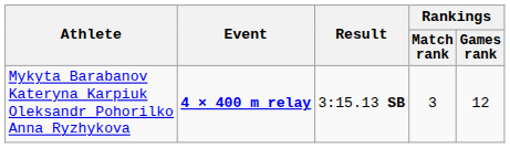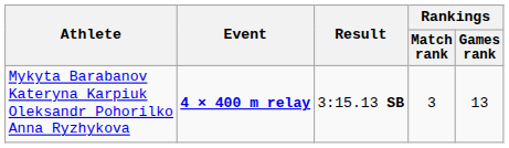row 3 | Rankings / Games rank: 12 -> 13
